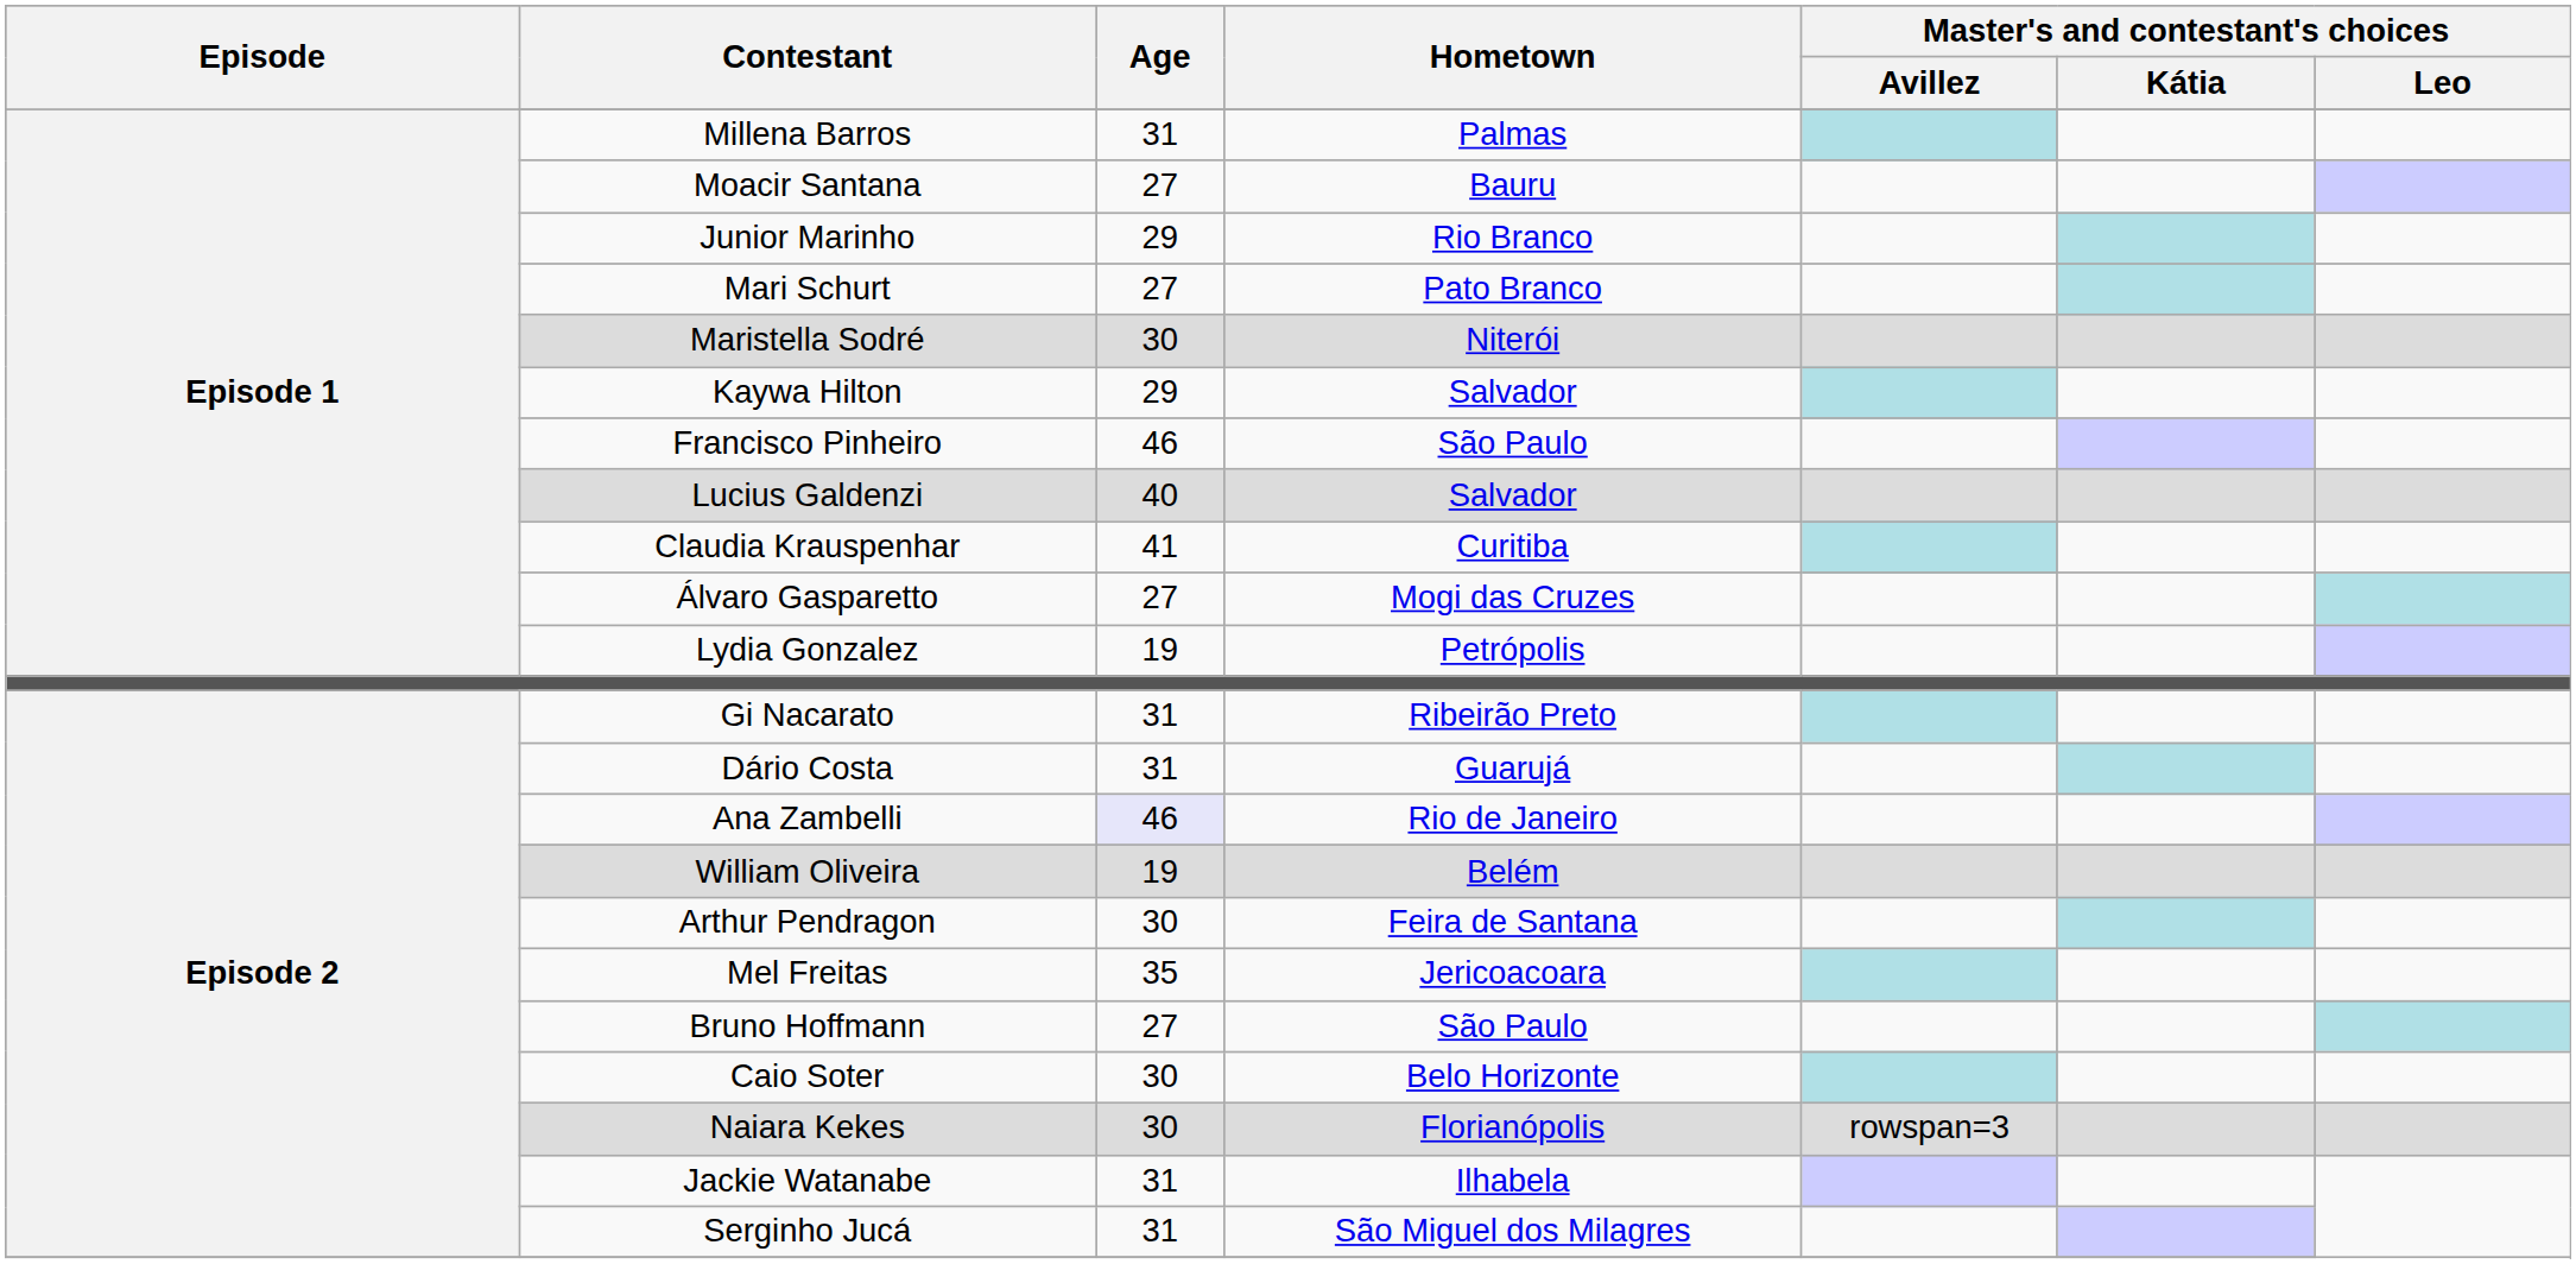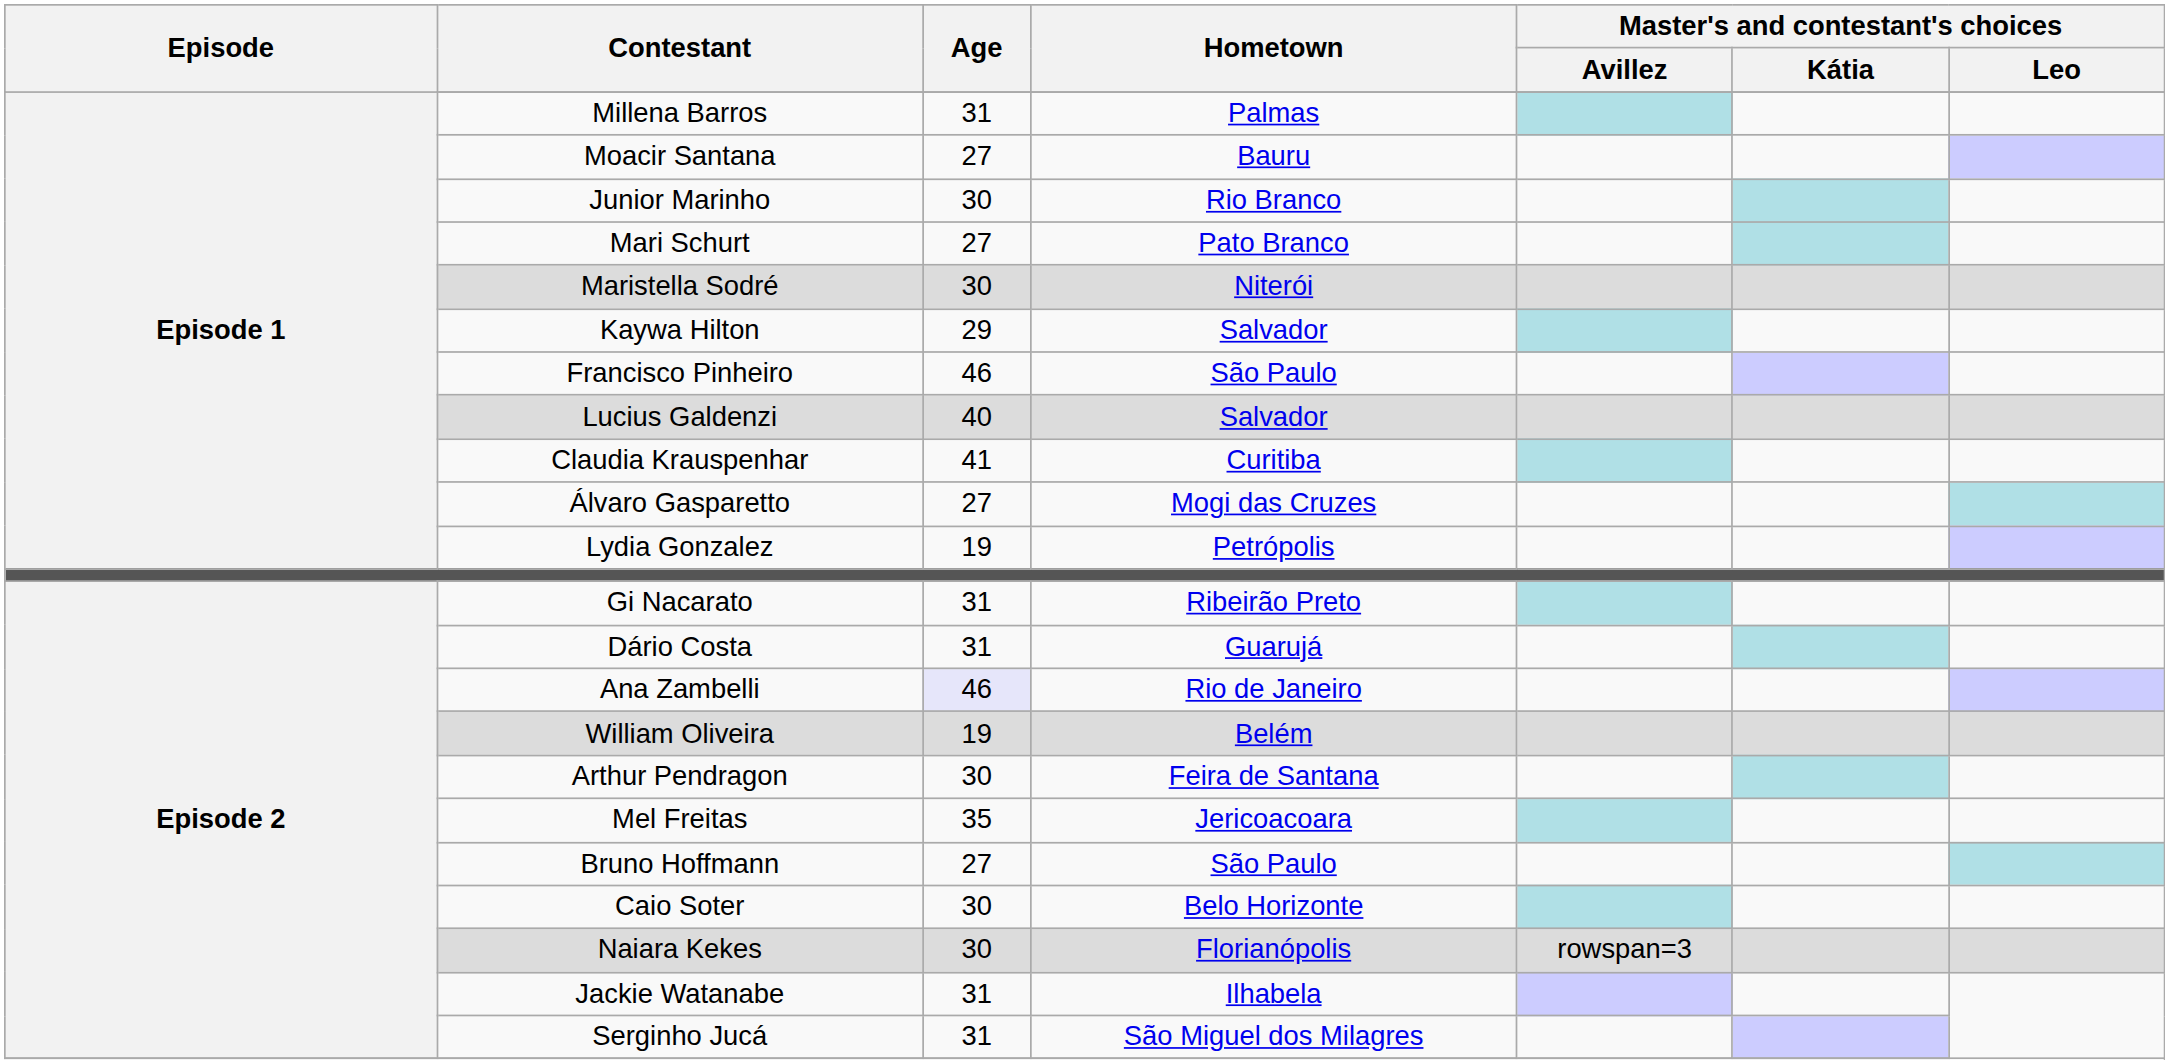Junior Marinho | Age: 29 -> 30
